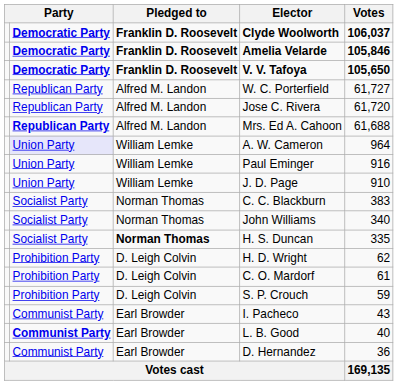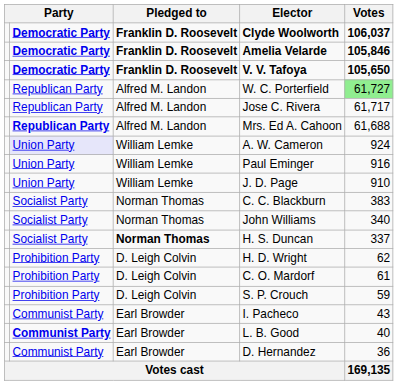W. C. Porterfield | Votes: no background -> lightgreen background
Jose C. Rivera | Votes: 61,720 -> 61,717
A. W. Cameron | Votes: 964 -> 924
H. S. Duncan | Votes: 335 -> 337
